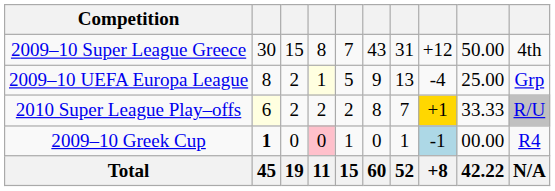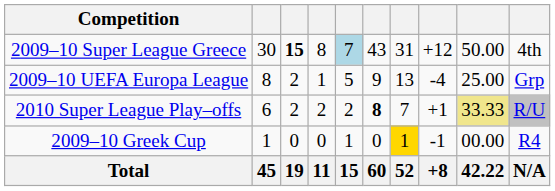2009–10 Super League Greece | column 3: normal -> bold
2009–10 Super League Greece | column 5: no background -> lightblue background
2009–10 UEFA Europa League | column 4: lightyellow background -> no background
2010 Super League Play–offs | column 2: lightyellow background -> no background
2010 Super League Play–offs | column 6: normal -> bold
2010 Super League Play–offs | column 8: gold background -> no background
2010 Super League Play–offs | column 9: no background -> khaki background
2009–10 Greek Cup | column 2: bold -> normal
2009–10 Greek Cup | column 4: pink background -> no background
2009–10 Greek Cup | column 7: no background -> gold background
2009–10 Greek Cup | column 8: lightblue background -> no background
